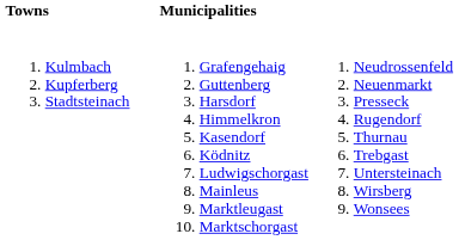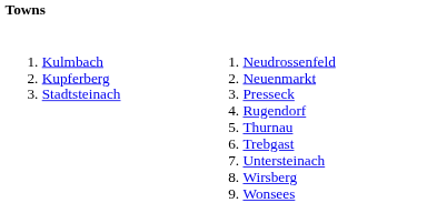- column: Municipalities | Grafengehaig Guttenberg Harsdorf Himmelkron Kasendorf Ködnitz Ludwigschorgast Mainleus Marktleugast Marktschorgast
